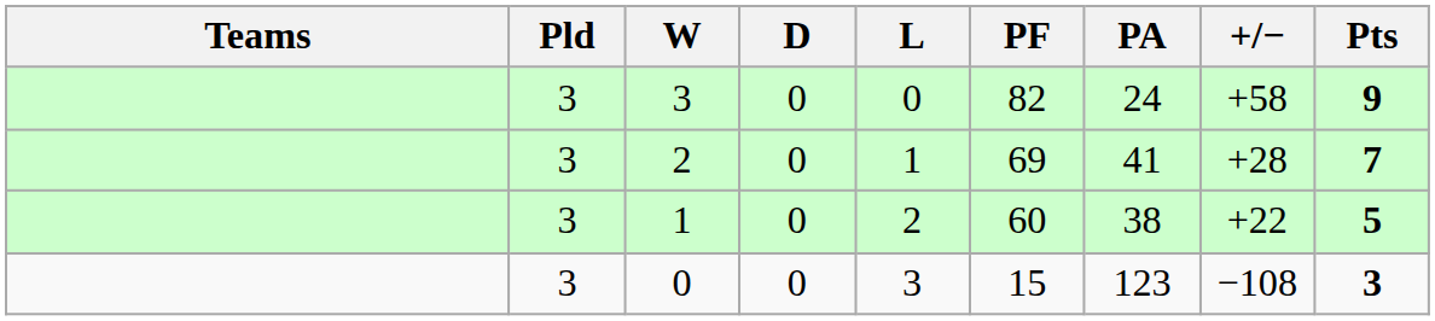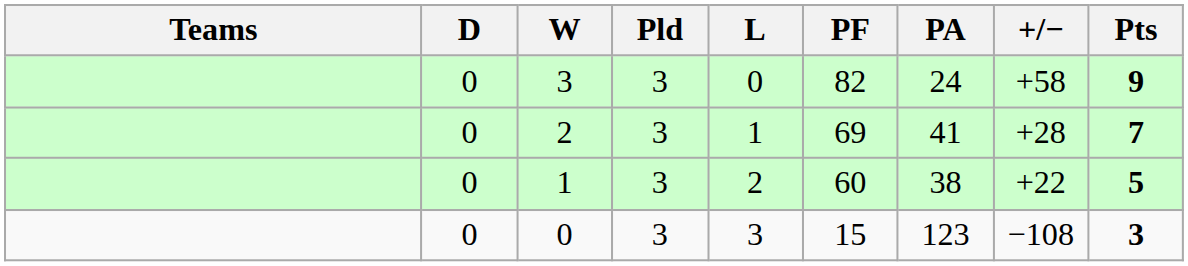columns swapped: Pld <-> D
